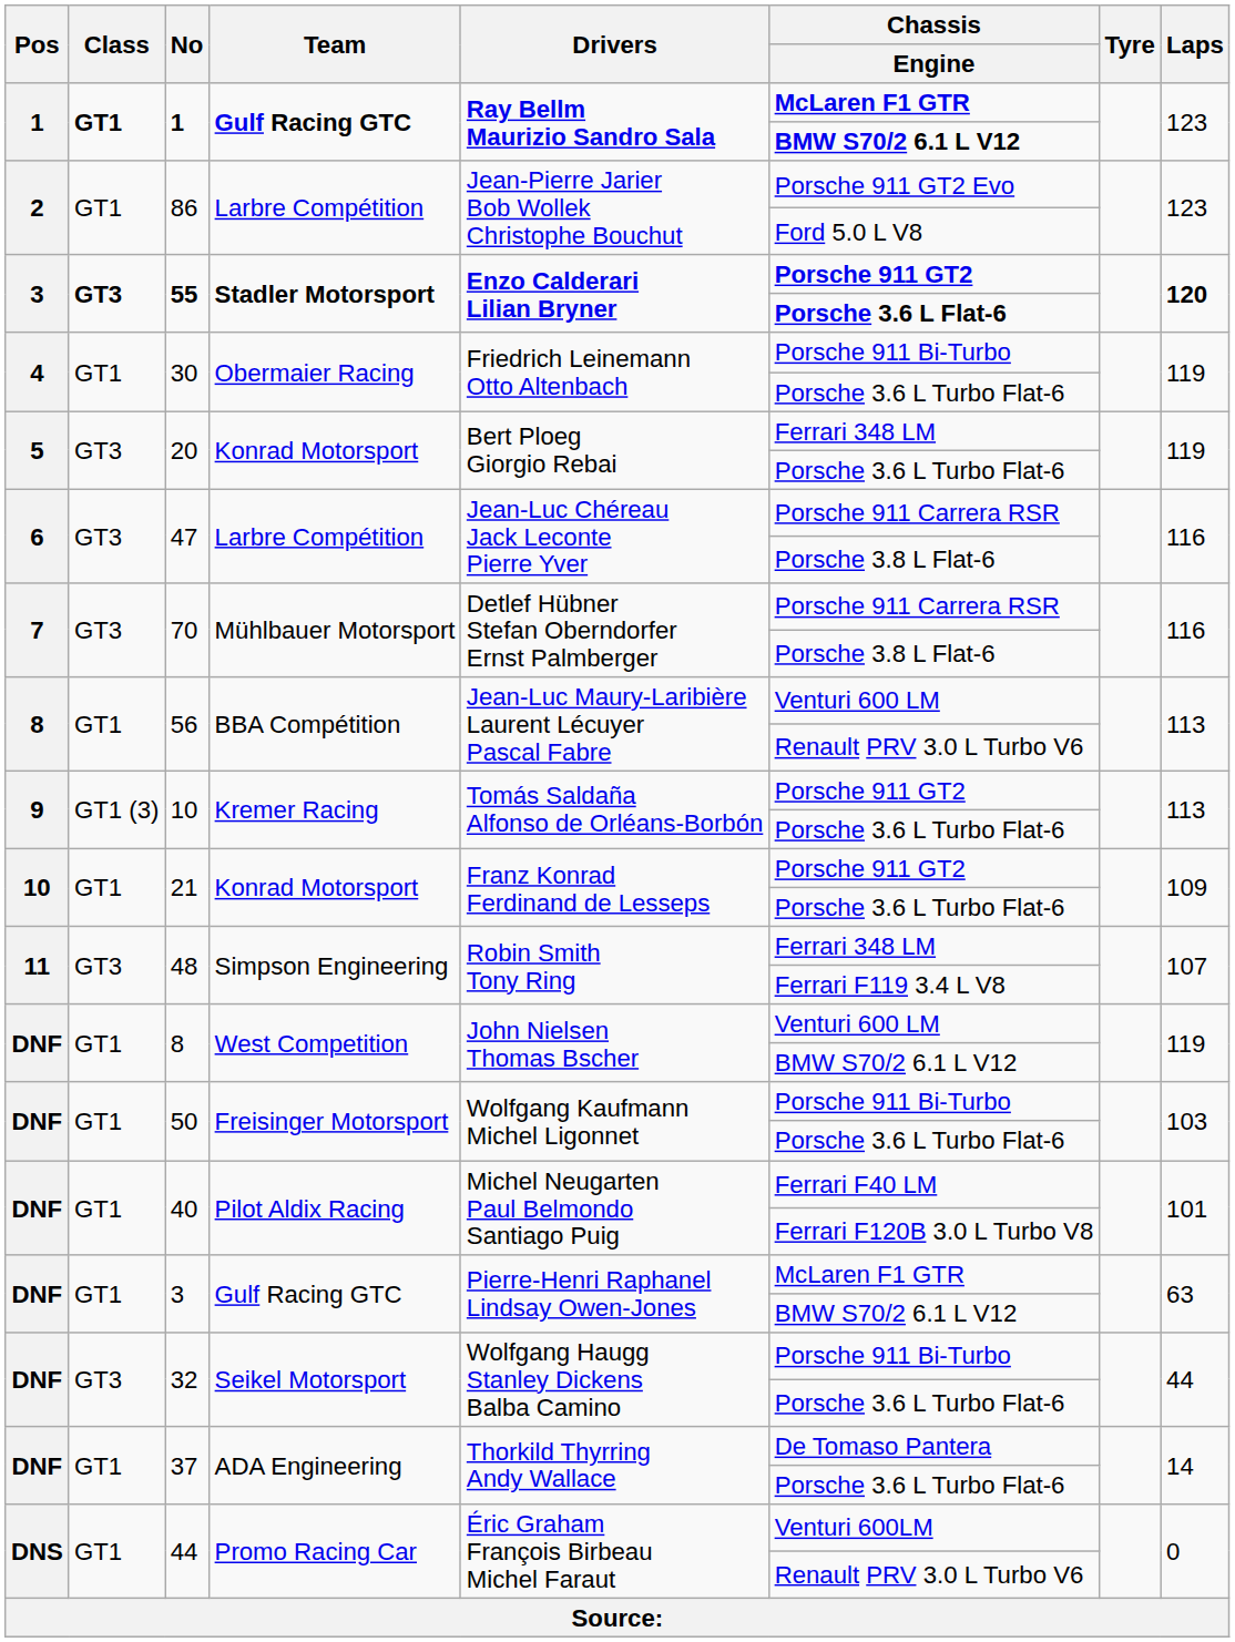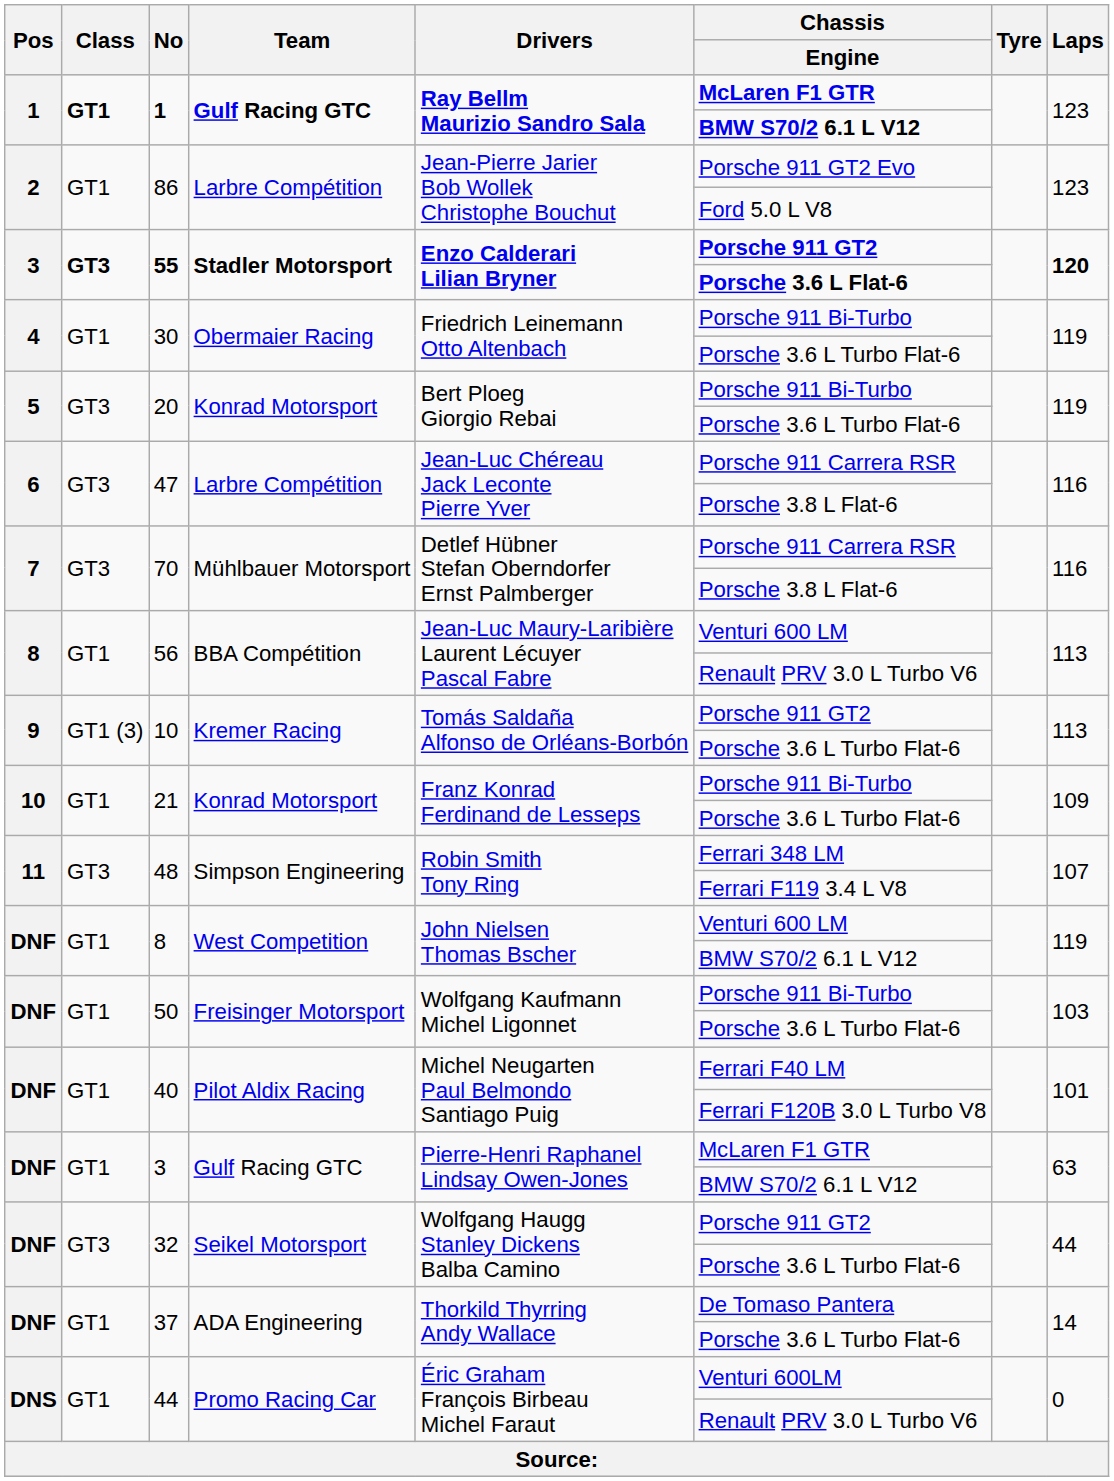row 11 | Chassis / Engine: Ferrari 348 LM -> Porsche 911 Bi-Turbo
row 21 | Chassis / Engine: Porsche 911 GT2 -> Porsche 911 Bi-Turbo
row 33 | Chassis / Engine: Porsche 911 Bi-Turbo -> Porsche 911 GT2
